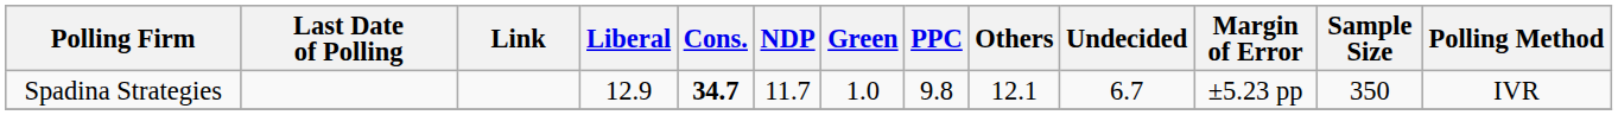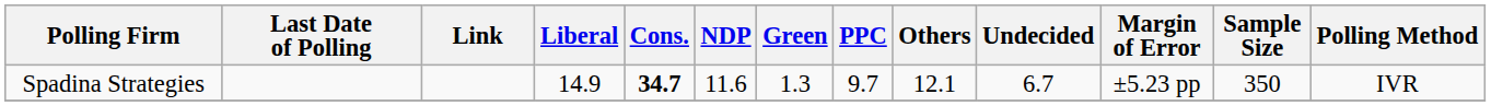Spadina Strategies | Liberal: 12.9 -> 14.9
Spadina Strategies | NDP: 11.7 -> 11.6
Spadina Strategies | Green: 1.0 -> 1.3
Spadina Strategies | PPC: 9.8 -> 9.7
